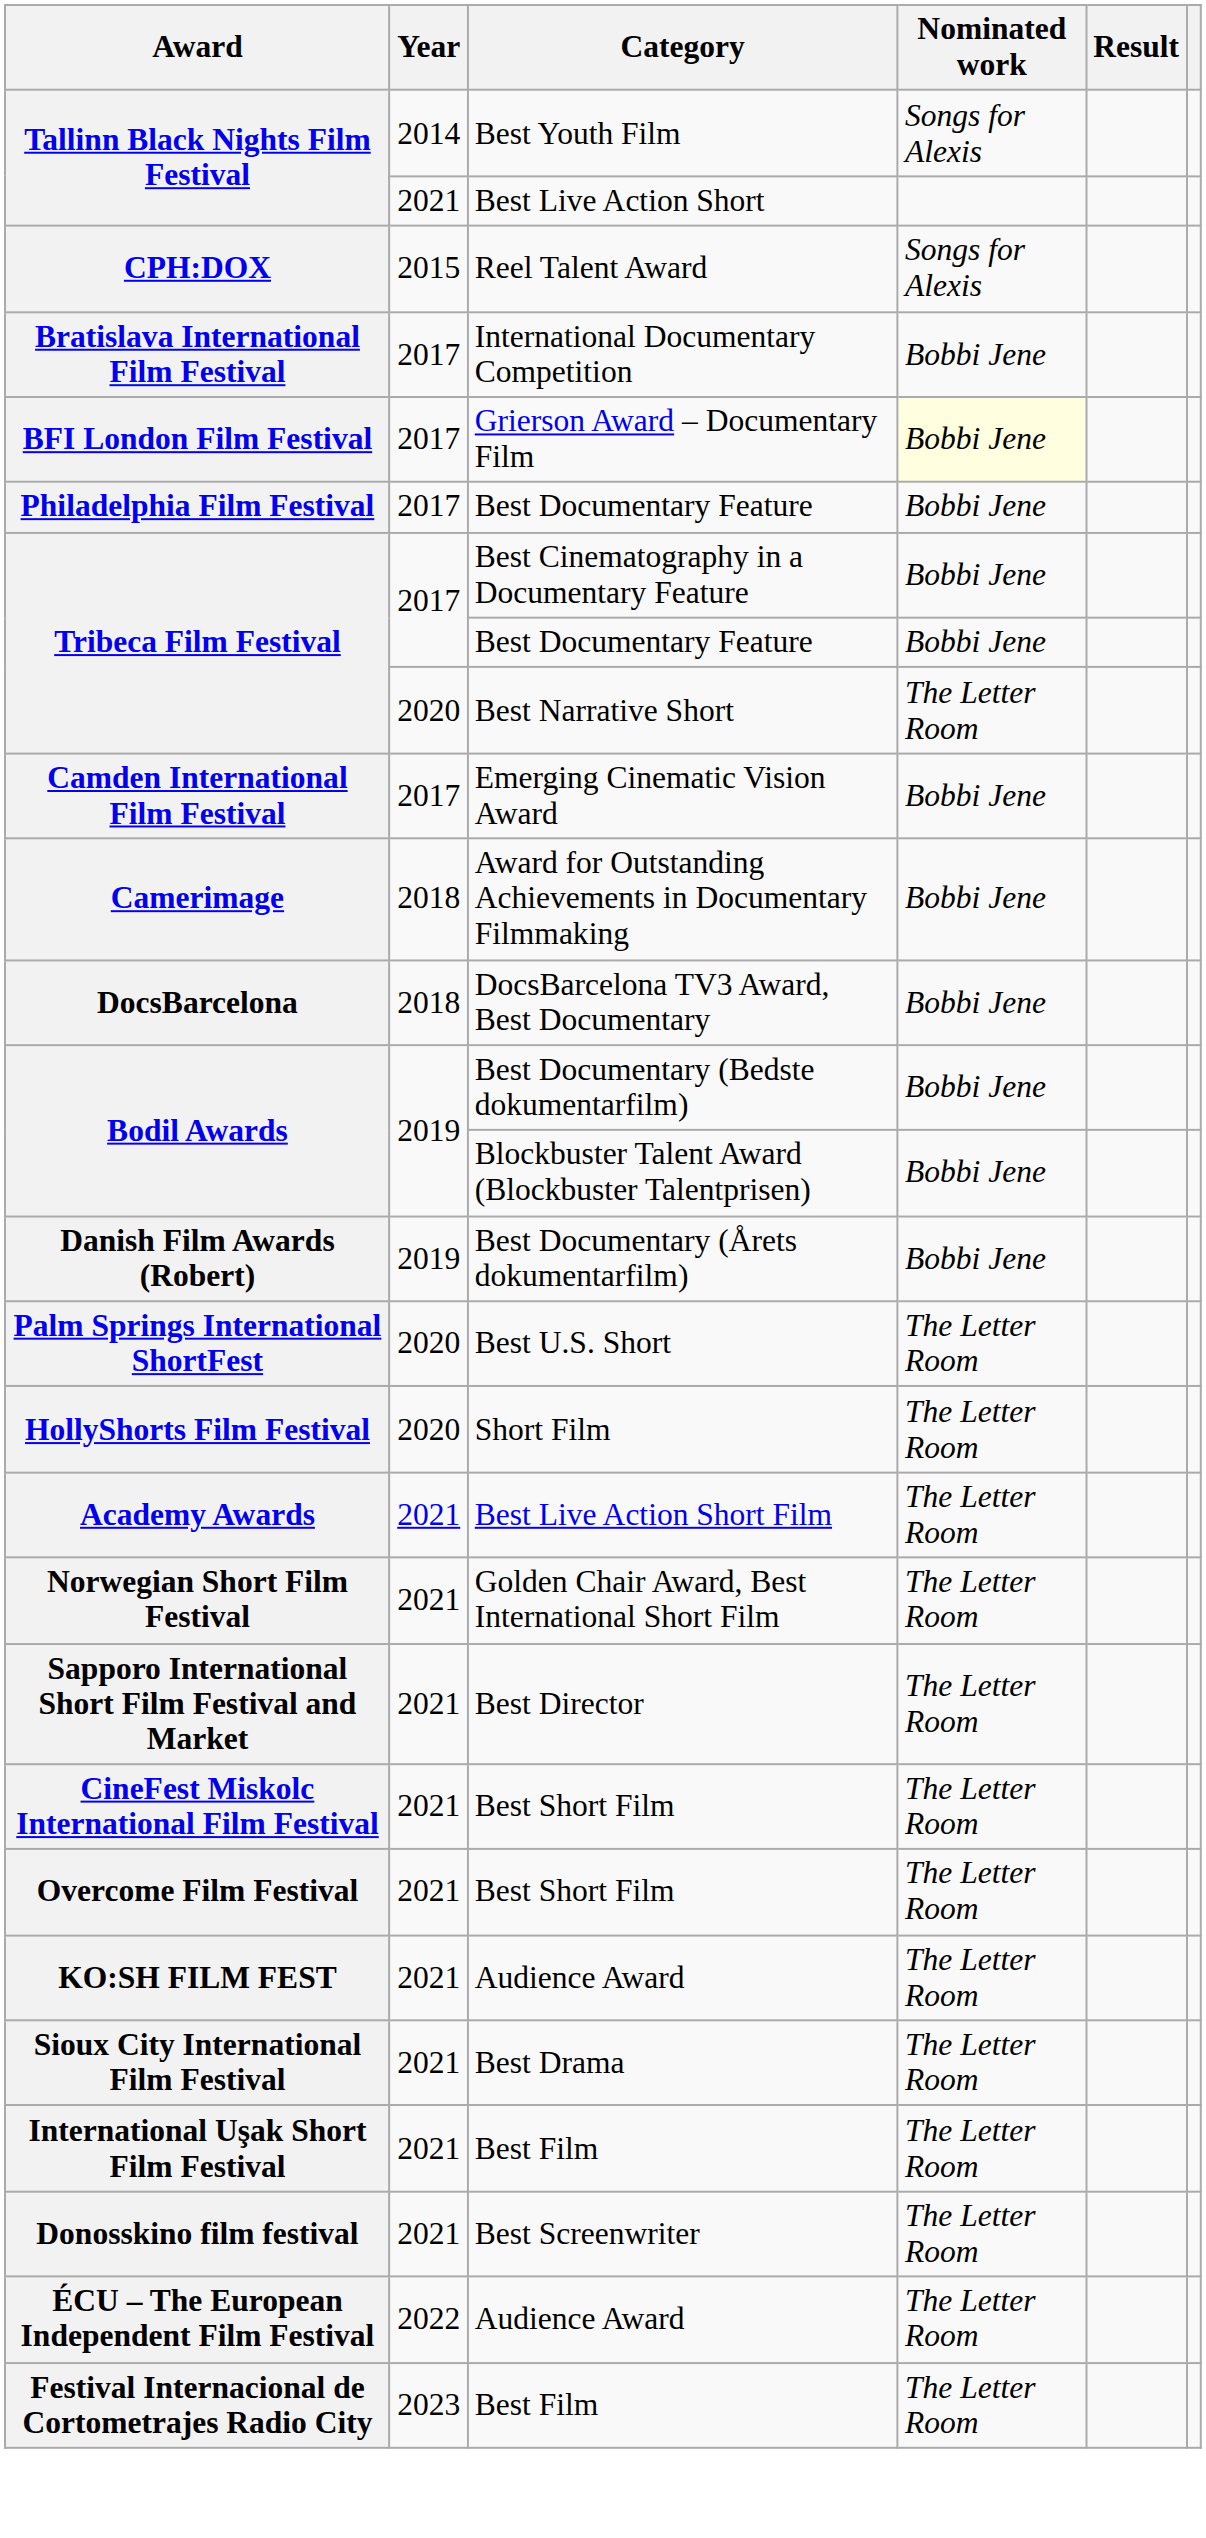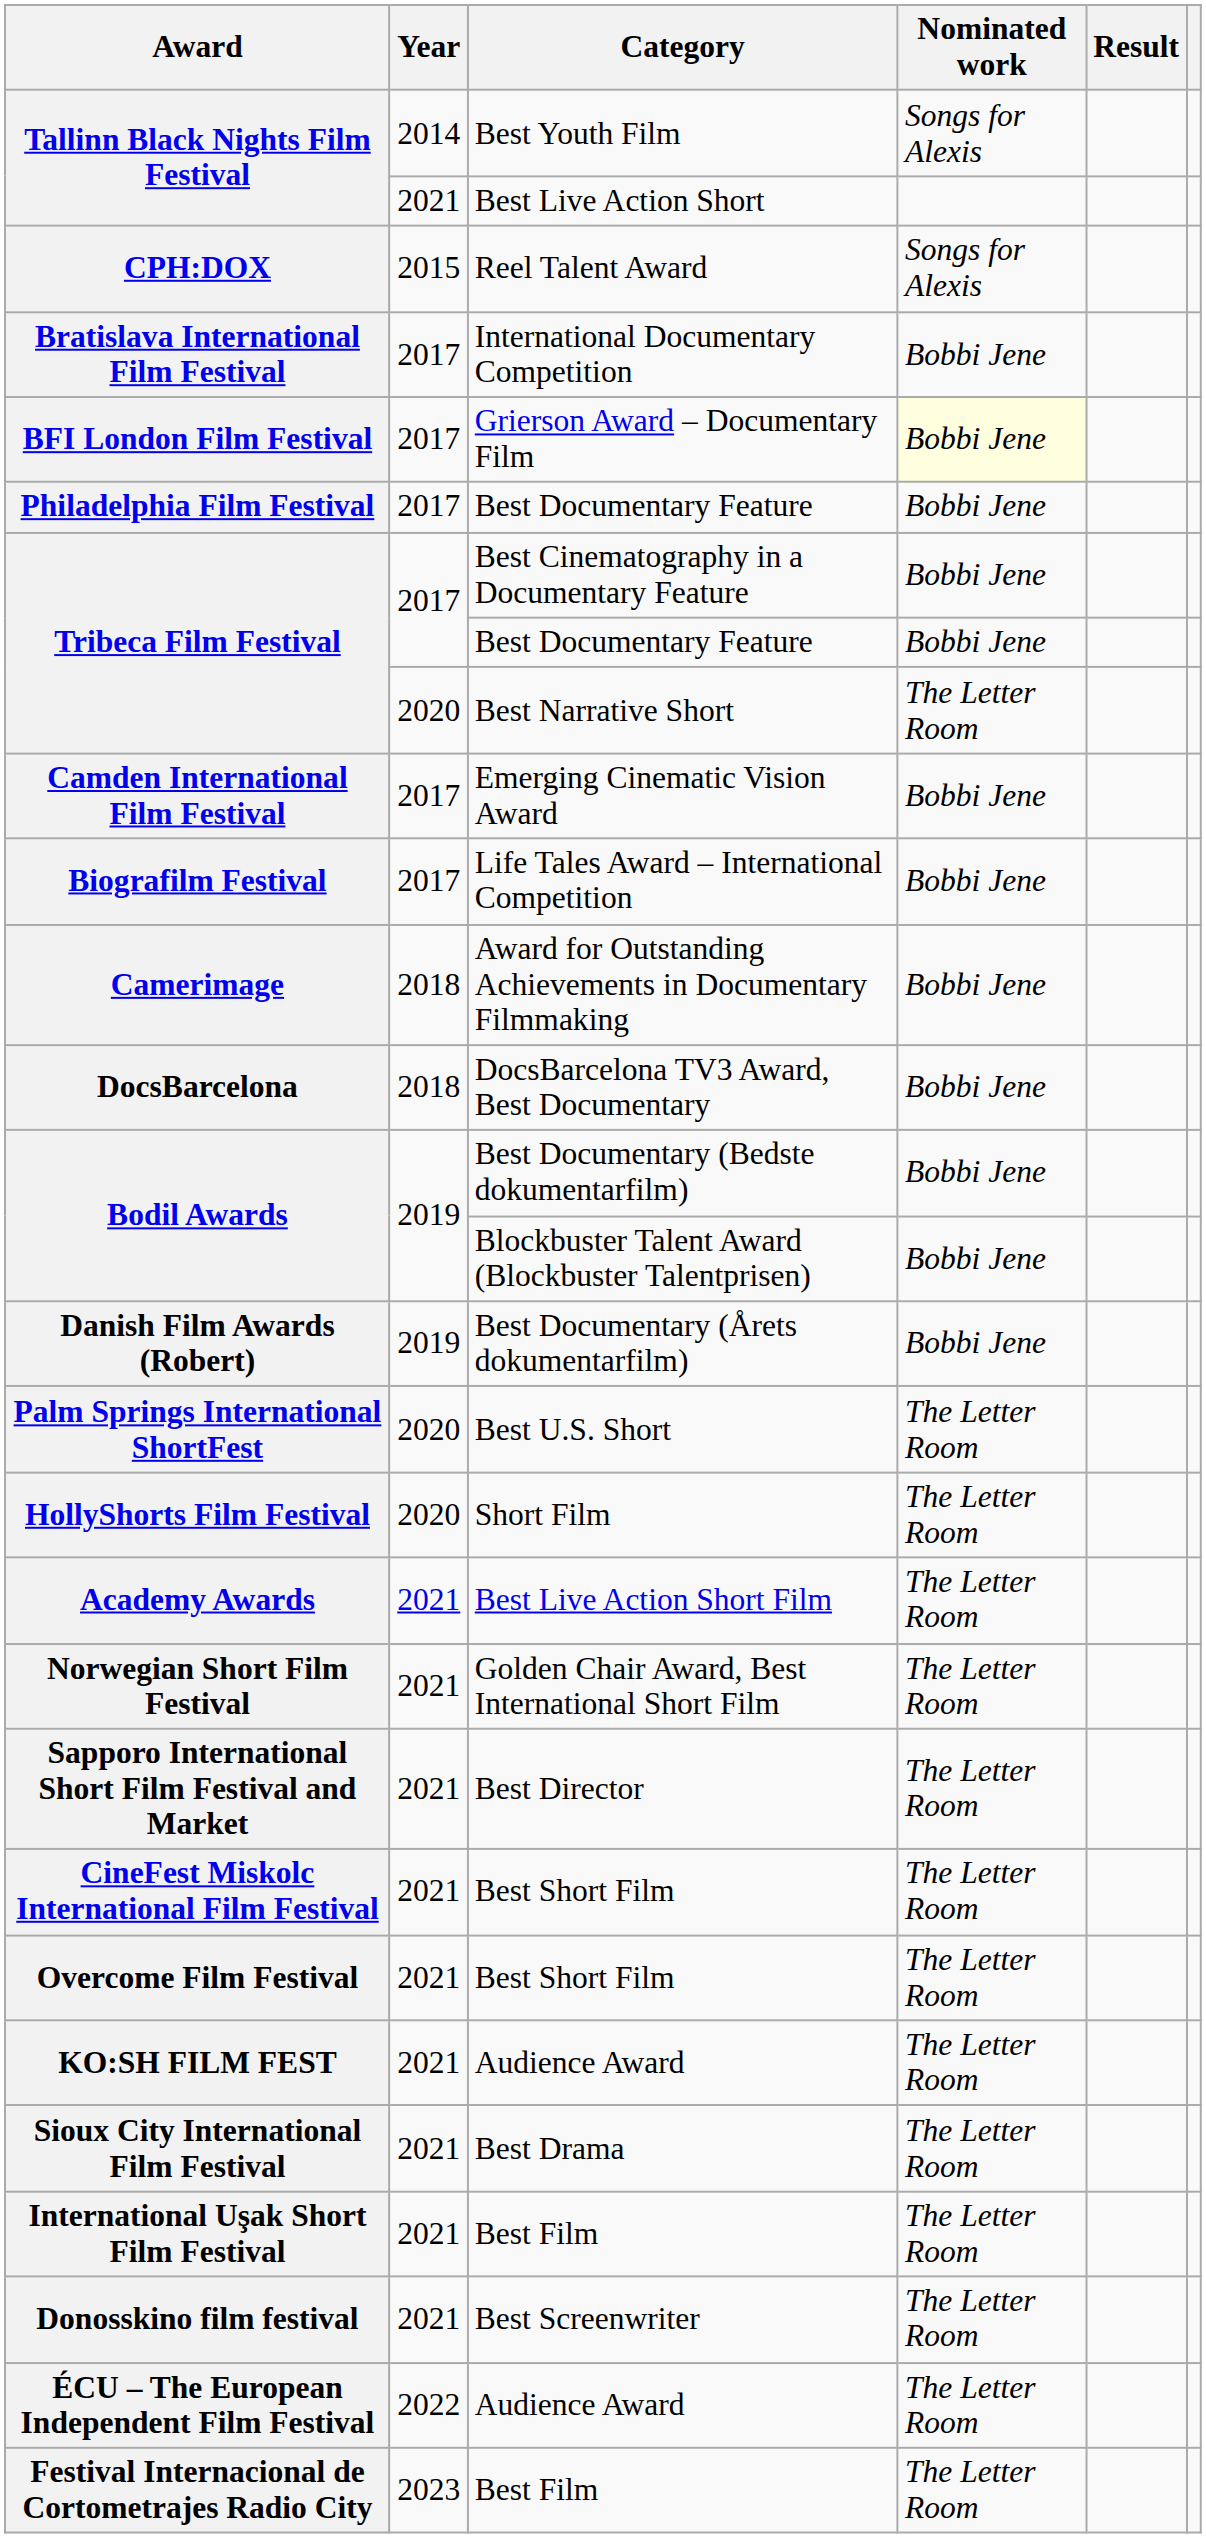+ row: Biografilm Festival | 2017 | Life Tales Award – International Competition | Bobbi Jene
